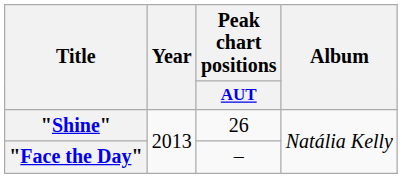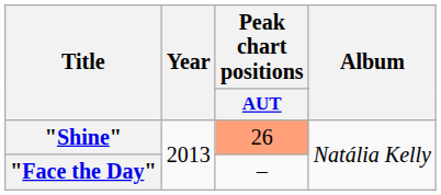"Shine" | Peak chart positions / AUT: no background -> lightsalmon background
